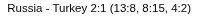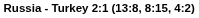row 1 | column 1: normal -> bold
